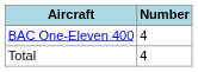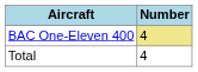BAC One-Eleven 400 | Number: no background -> khaki background
